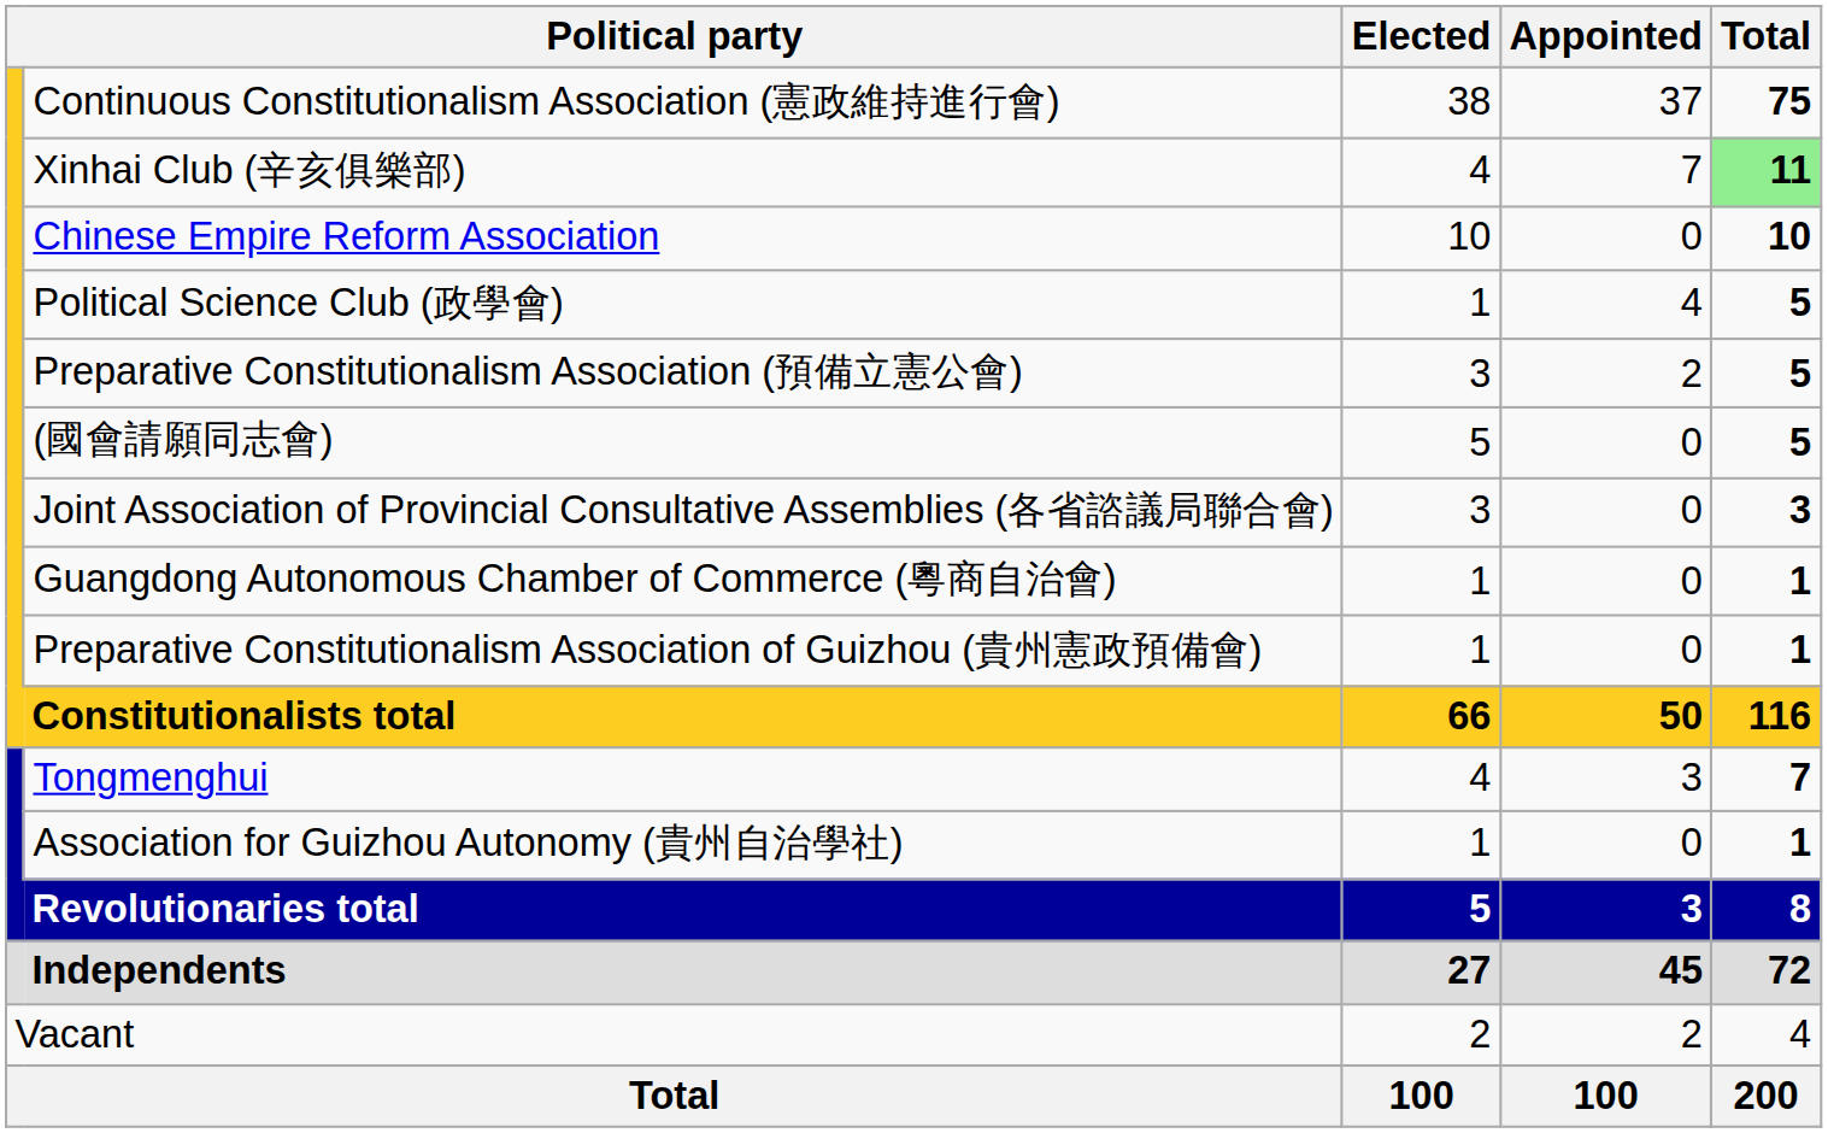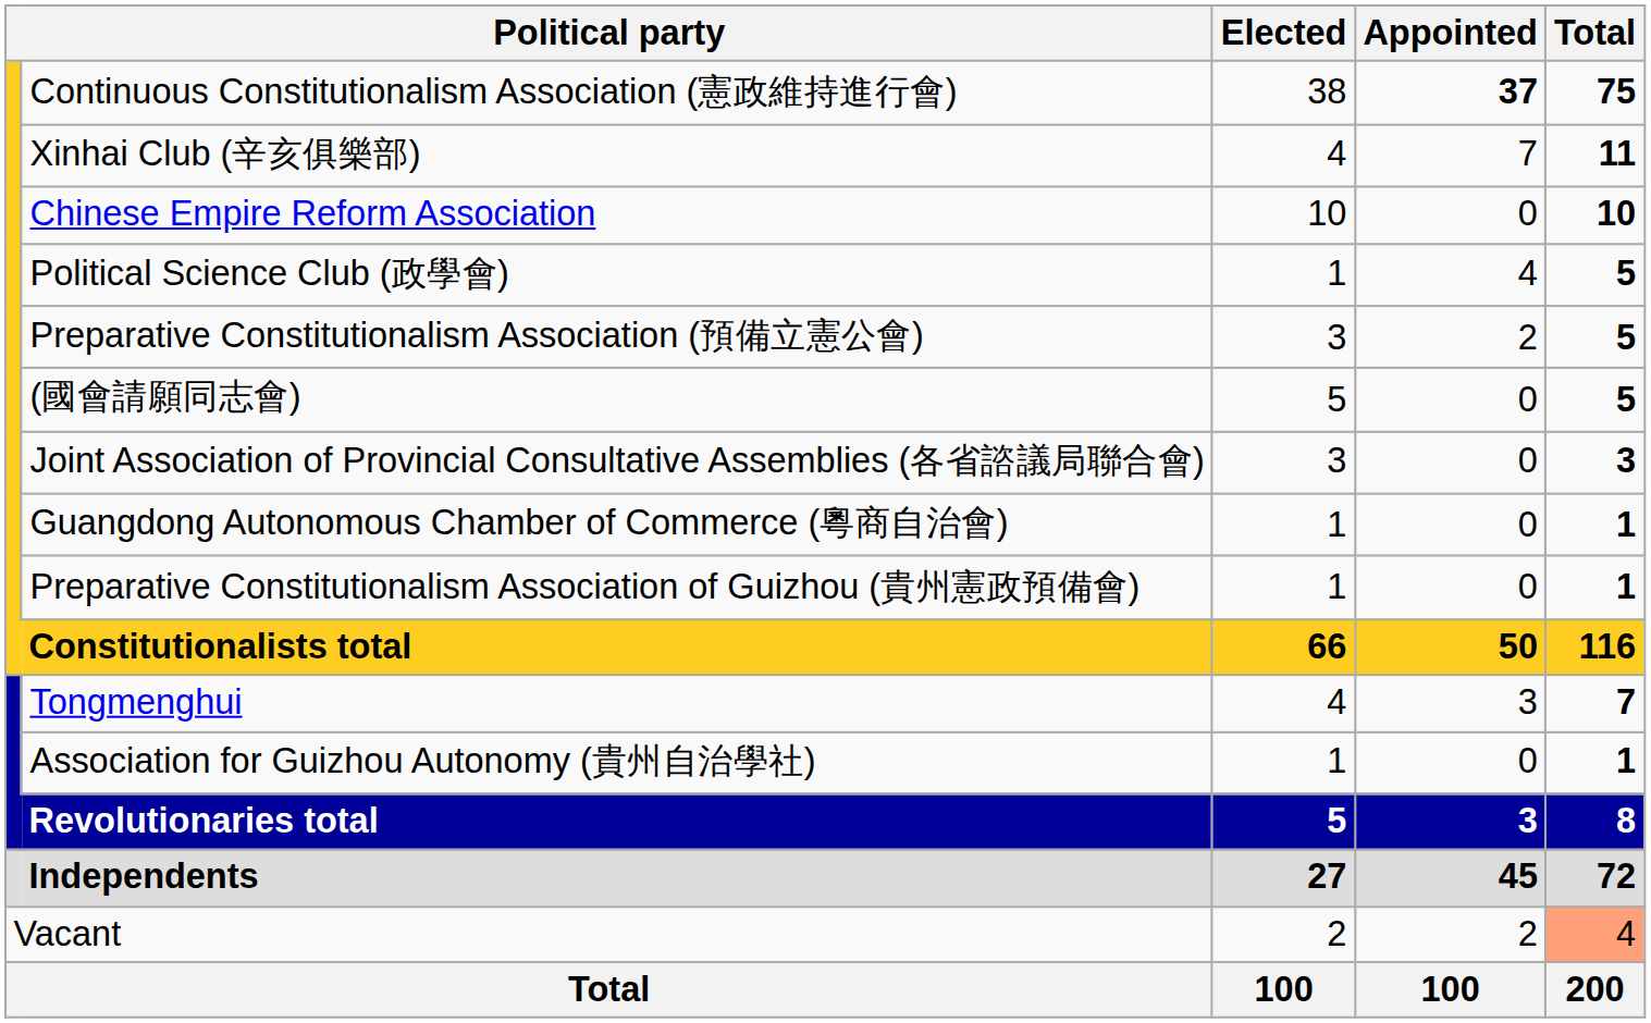Continuous Constitutionalism Association (憲政維持進行會) | Appointed: normal -> bold
Xinhai Club (辛亥俱樂部) | Total: lightgreen background -> no background
Vacant | Total: no background -> lightsalmon background
